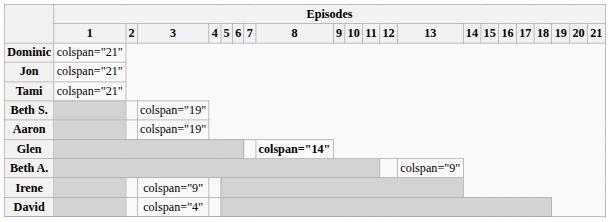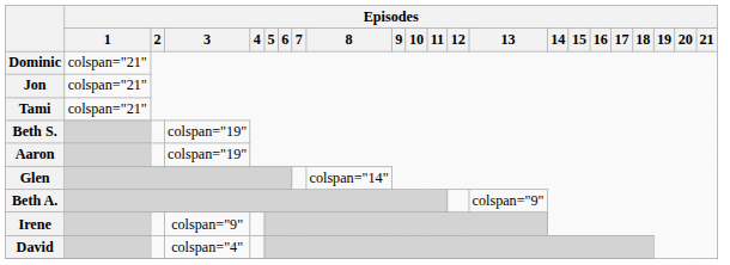Glen | Episodes / 8: bold -> normal
